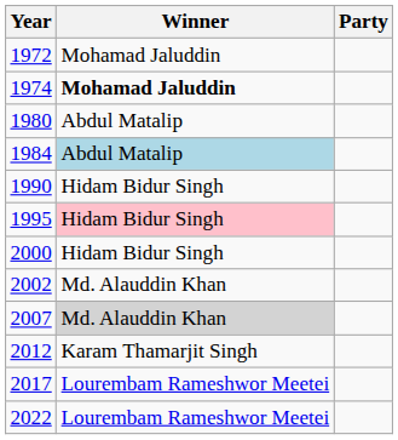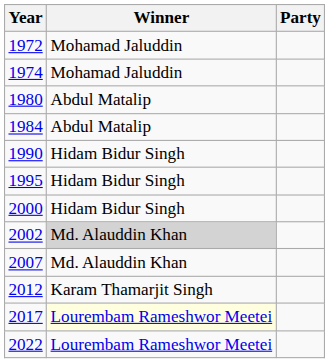1974 | Winner: bold -> normal
1984 | Winner: lightblue background -> no background
1995 | Winner: pink background -> no background
2002 | Winner: no background -> lightgrey background
2007 | Winner: lightgrey background -> no background
2017 | Winner: no background -> lightyellow background
